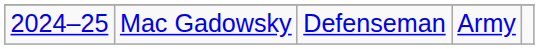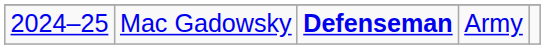Mac Gadowsky | column 3: normal -> bold
